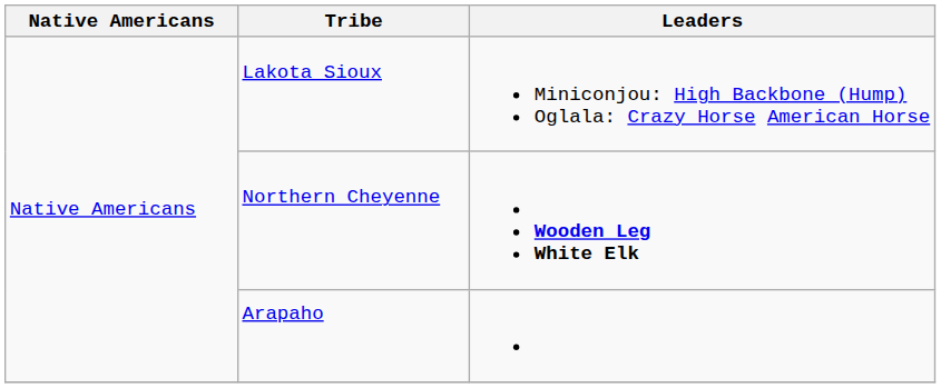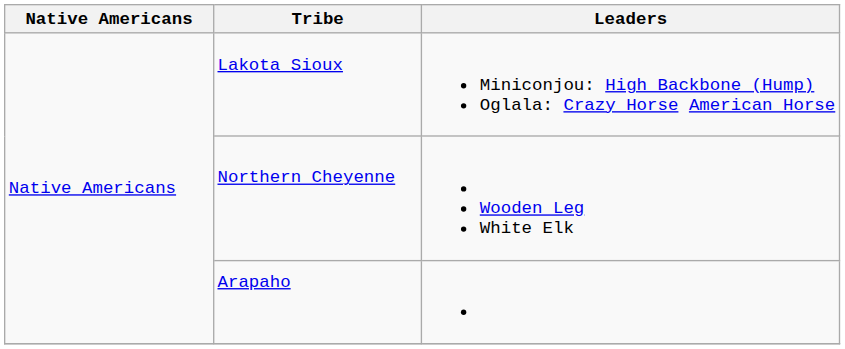Northern Cheyenne | Leaders: bold -> normal
